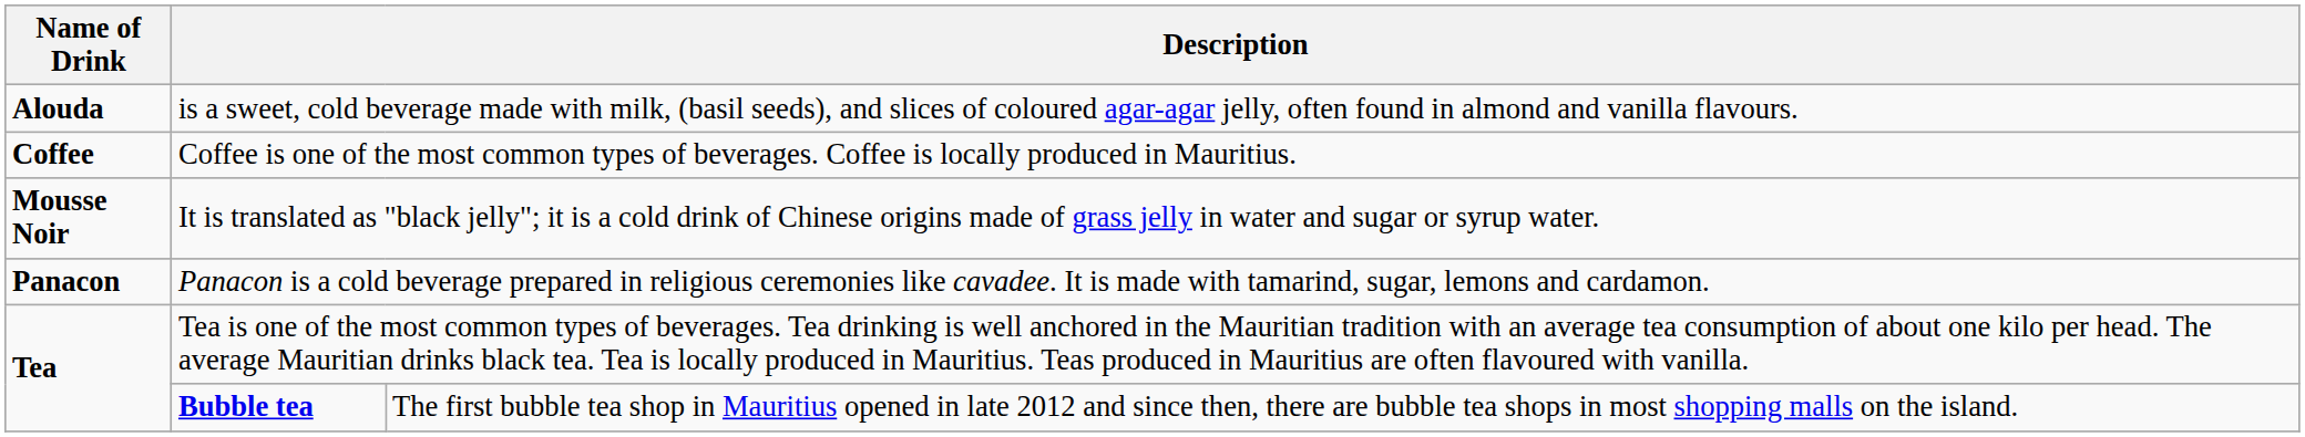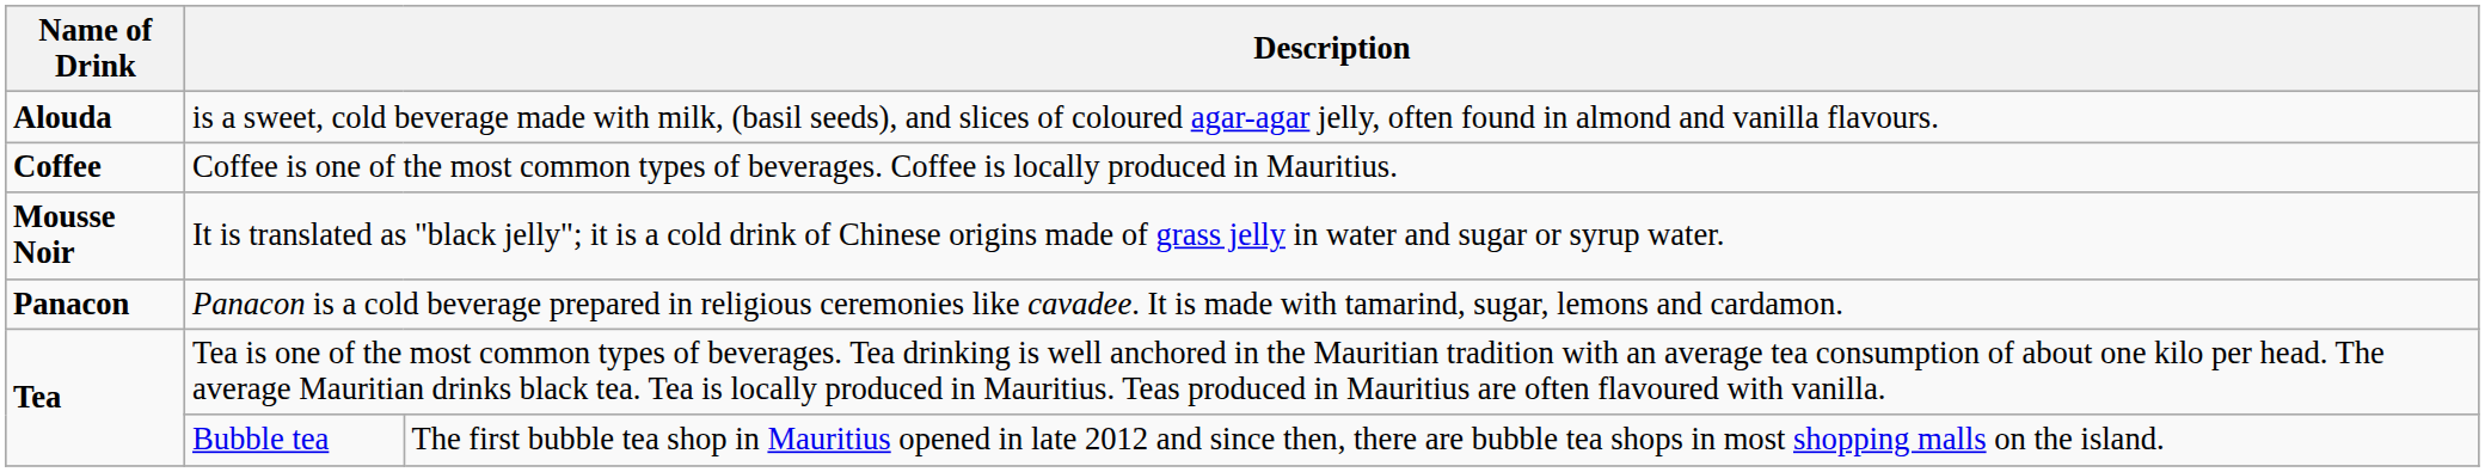Bubble tea | column 2: bold -> normal
